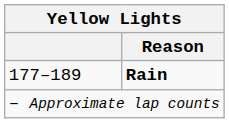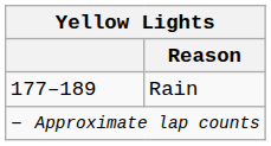177–189 | Reason: bold -> normal
